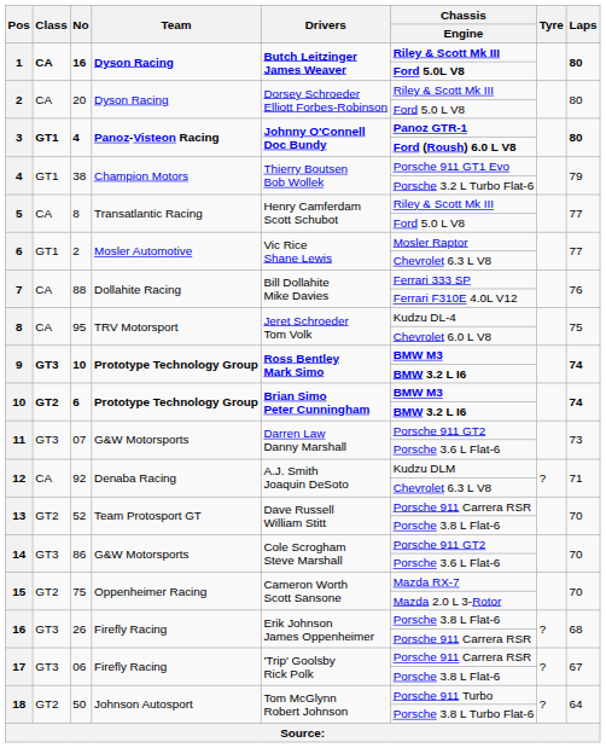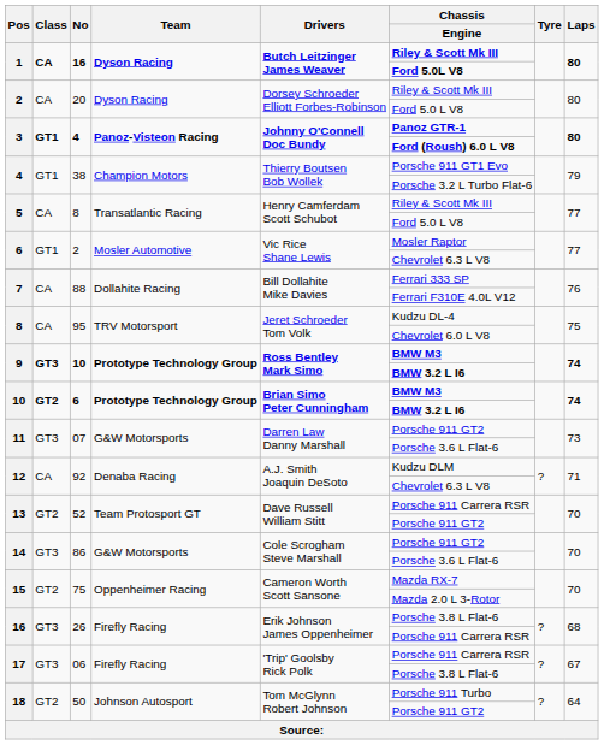row 28 | Chassis / Engine: Porsche 3.8 L Flat-6 -> Porsche 911 GT2
row 38 | Chassis / Engine: Porsche 3.8 L Turbo Flat-6 -> Porsche 911 GT2
